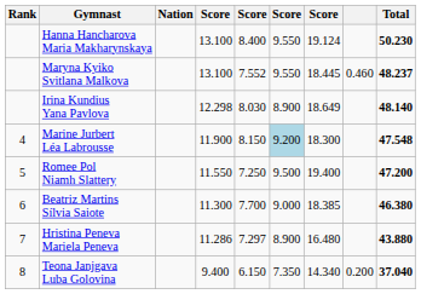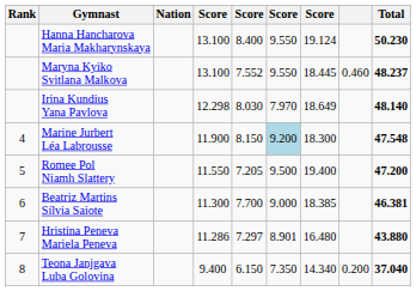Irina Kundius Yana Pavlova | column 6: 8.900 -> 7.970
Romee Pol Niamh Slattery | column 5: 7.250 -> 7.205
Beatriz Martins Sílvia Saiote | Total: 46.380 -> 46.381
Hristina Peneva Mariela Peneva | column 6: 8.900 -> 8.901
